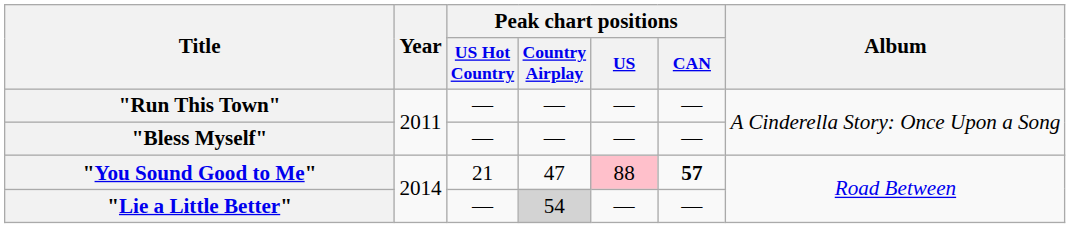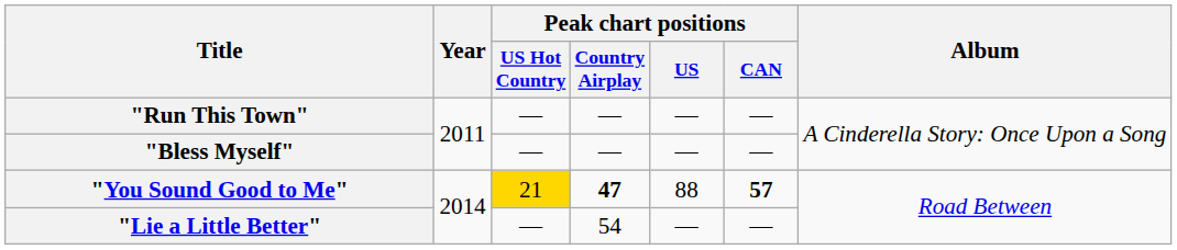"You Sound Good to Me" | Peak chart positions / US Hot Country: no background -> gold background
"You Sound Good to Me" | Peak chart positions / Country Airplay: normal -> bold
"You Sound Good to Me" | Peak chart positions / US: pink background -> no background
"Lie a Little Better" | Peak chart positions / Country Airplay: lightgrey background -> no background
